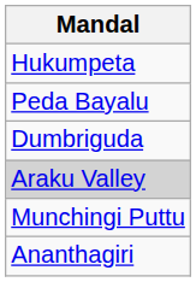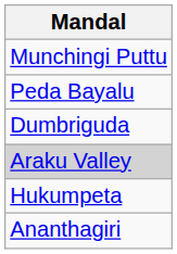row 2 | column 1: Hukumpeta -> Munchingi Puttu
row 6 | column 1: Munchingi Puttu -> Hukumpeta
